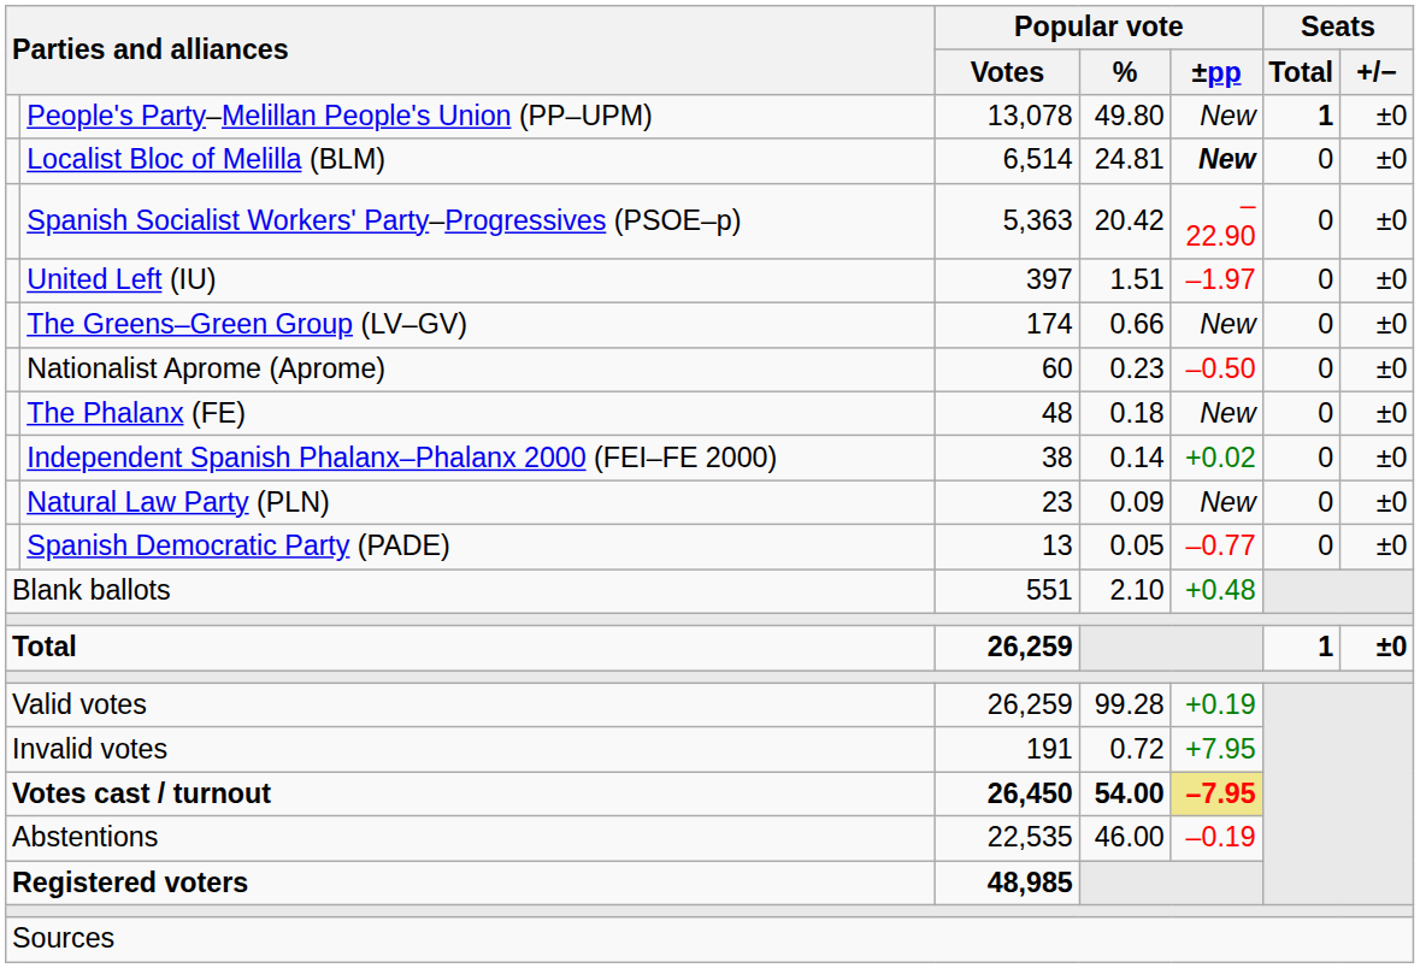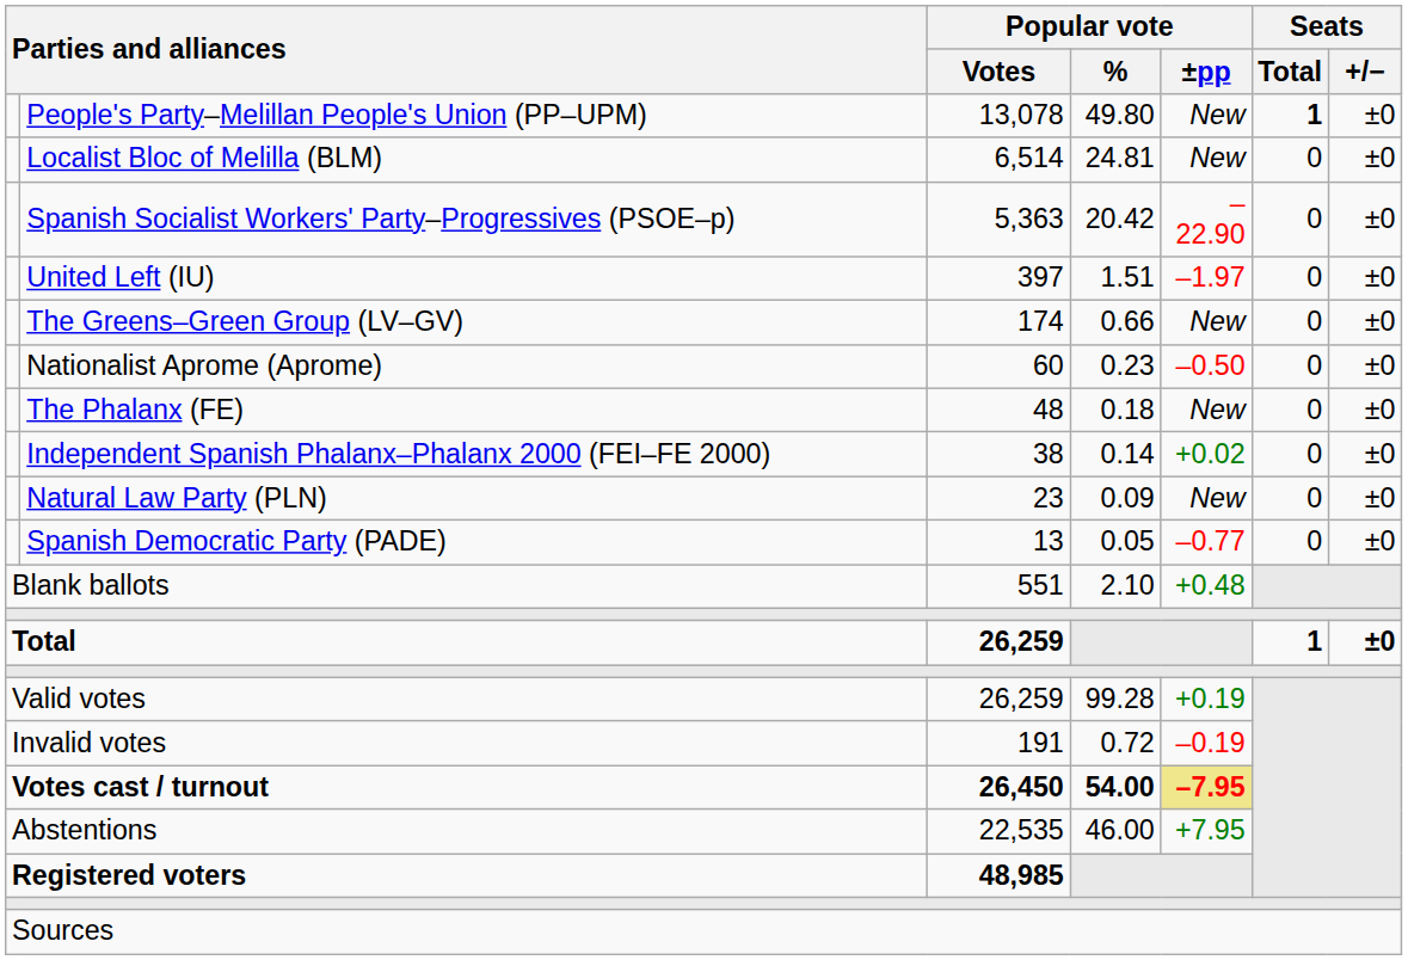Localist Bloc of Melilla (BLM) | Popular vote / ±pp: bold -> normal
Invalid votes | Popular vote / ±pp: +7.95 -> –0.19
Abstentions | Popular vote / ±pp: –0.19 -> +7.95
